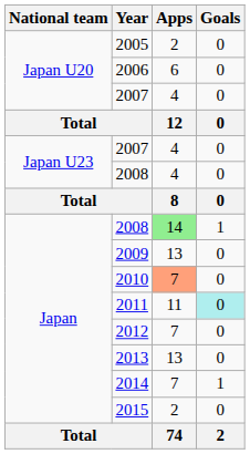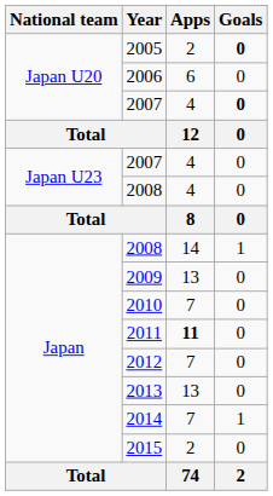2005 | Goals: normal -> bold
Japan U20 / 2007 | Goals: normal -> bold
Japan / 2008 | Apps: lightgreen background -> no background
2010 | Apps: lightsalmon background -> no background
2011 | Apps: normal -> bold
2011 | Goals: paleturquoise background -> no background
